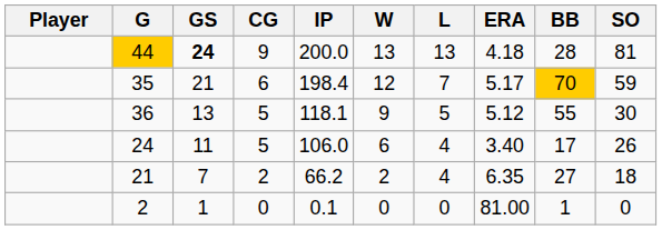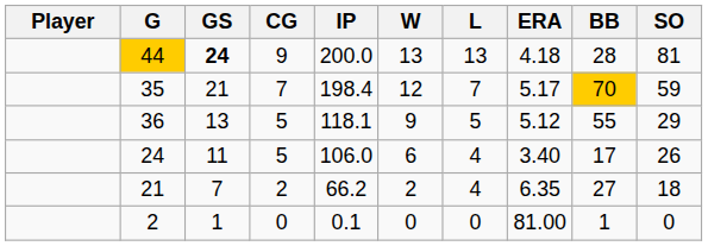35 | CG: 6 -> 7
36 | SO: 30 -> 29
